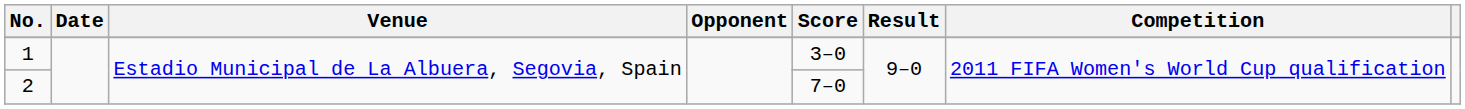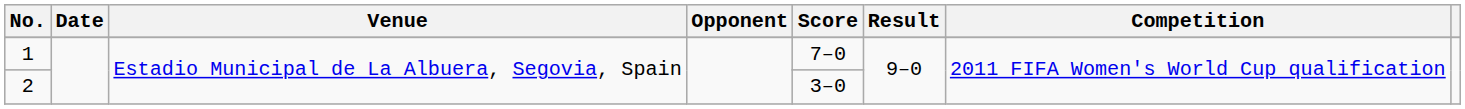1 | Score: 3–0 -> 7–0
2 | Score: 7–0 -> 3–0
